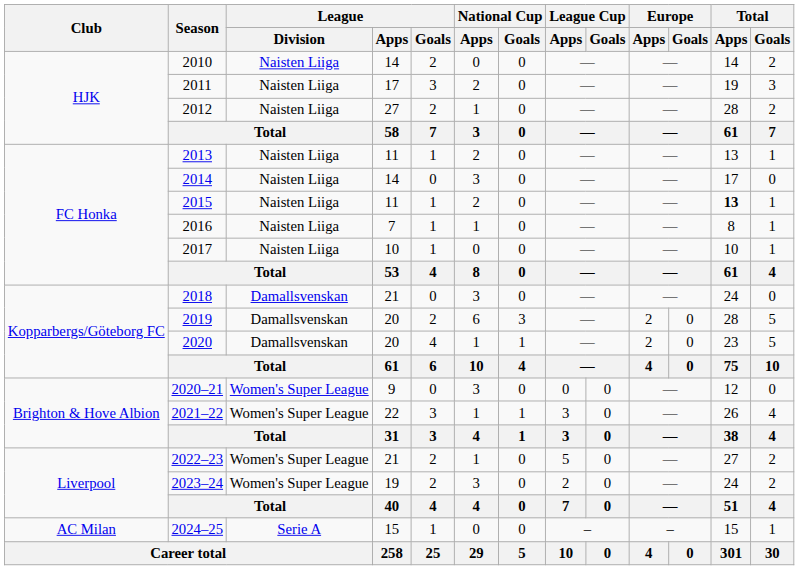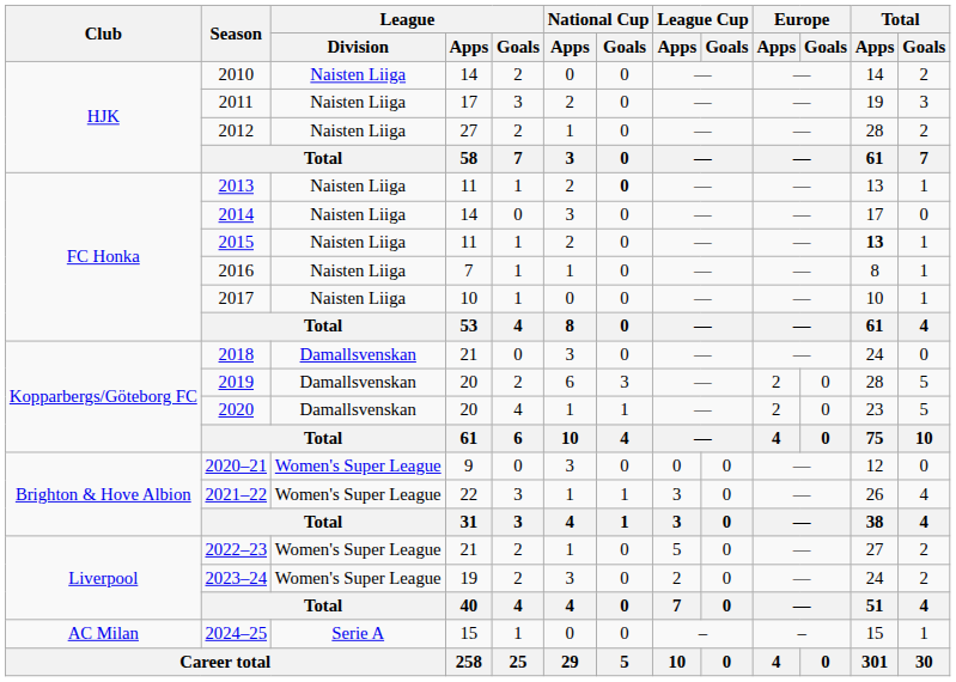2013 | National Cup / Goals: normal -> bold
